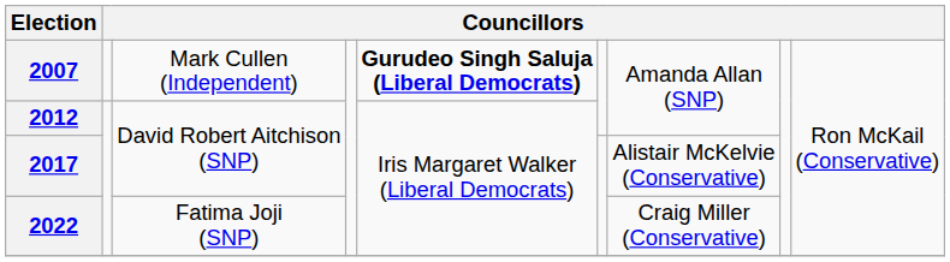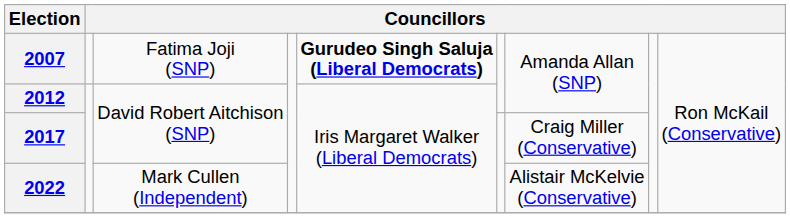2007 | column 3: Mark Cullen (Independent) -> Fatima Joji (SNP)
2017 | column 7: Alistair McKelvie (Conservative) -> Craig Miller (Conservative)
2022 | column 3: Fatima Joji (SNP) -> Mark Cullen (Independent)
2022 | column 7: Craig Miller (Conservative) -> Alistair McKelvie (Conservative)
